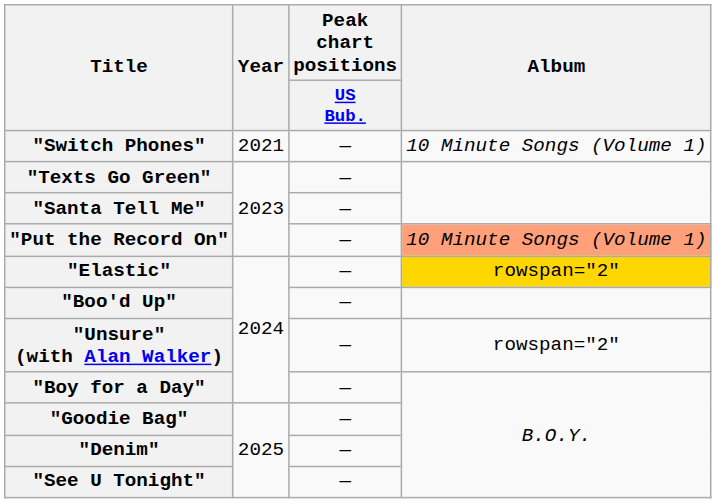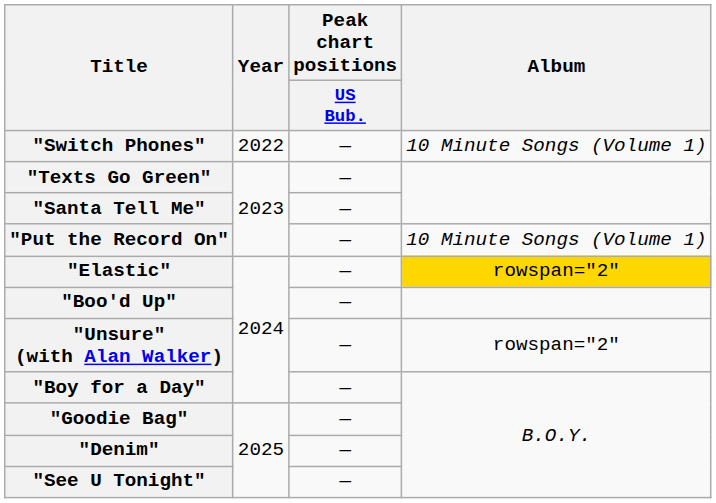"Switch Phones" | Year: 2021 -> 2022
"Put the Record On" | Album: lightsalmon background -> no background
